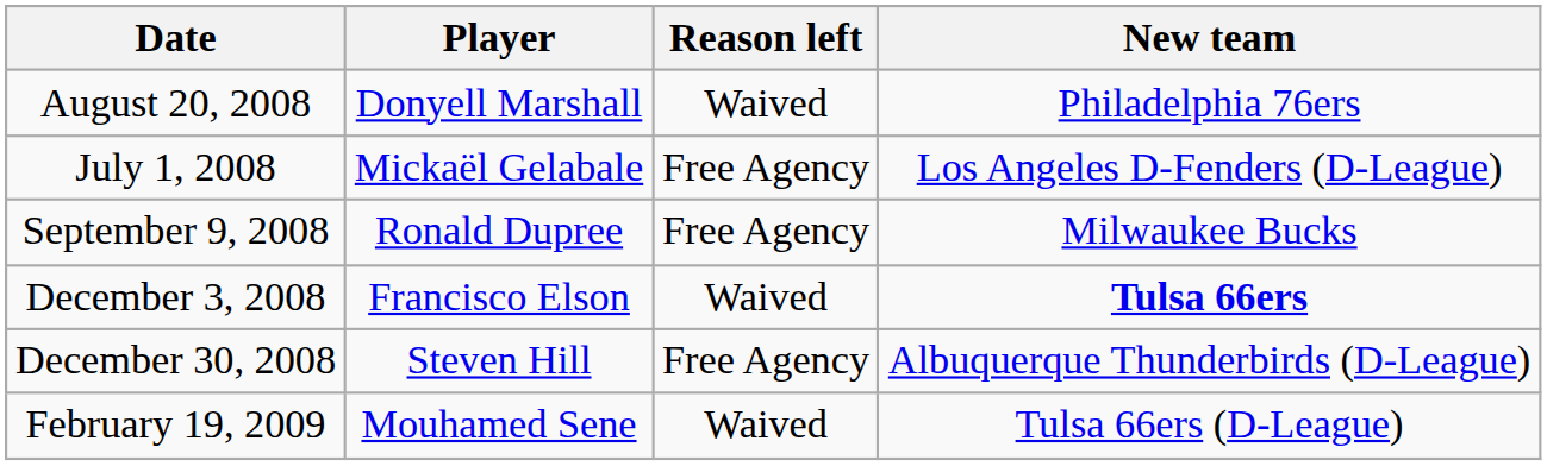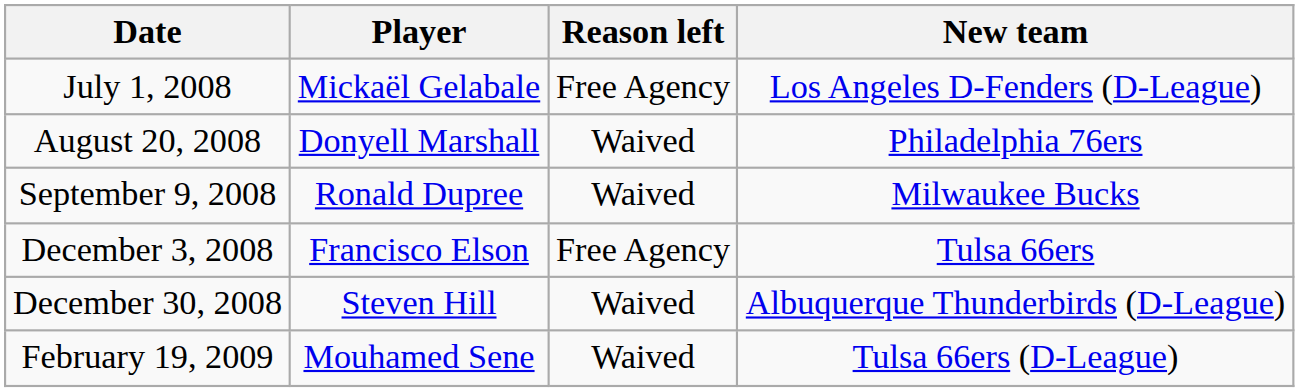rows swapped: July 1, 2008 <-> August 20, 2008
September 9, 2008 | Reason left: Free Agency -> Waived
December 3, 2008 | Reason left: Waived -> Free Agency
December 3, 2008 | New team: bold -> normal
December 30, 2008 | Reason left: Free Agency -> Waived
